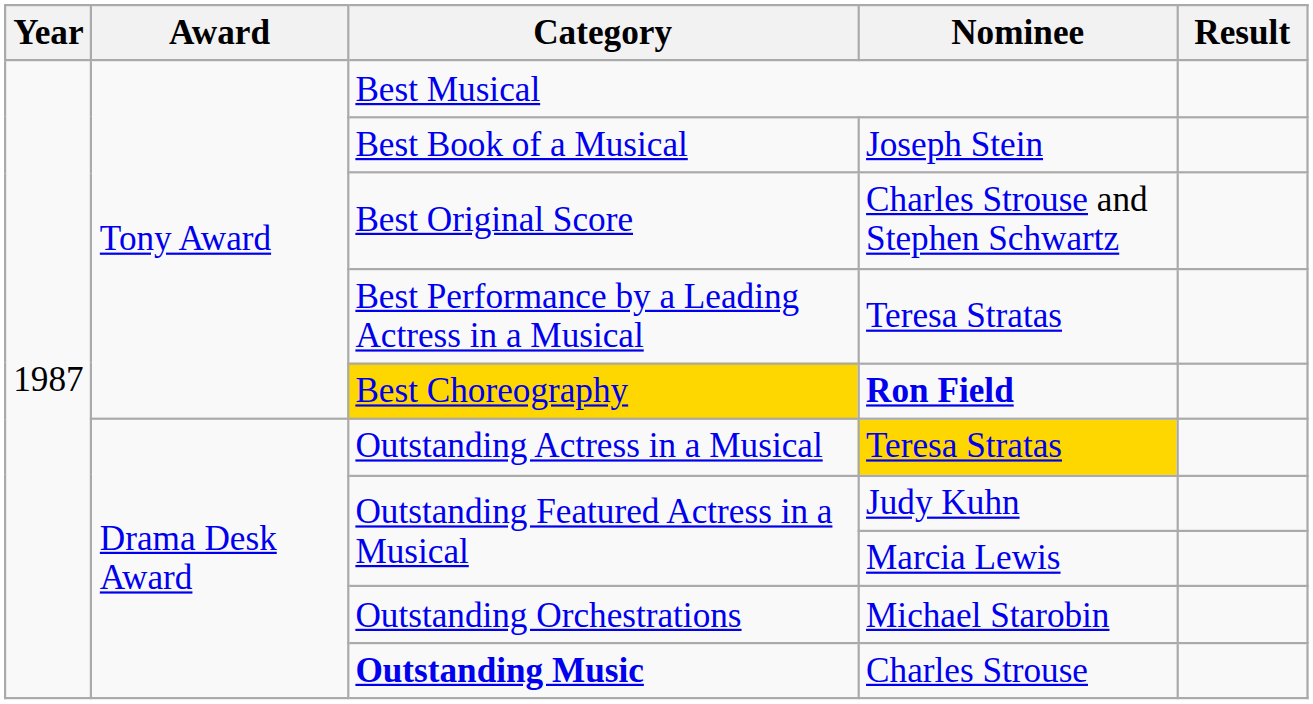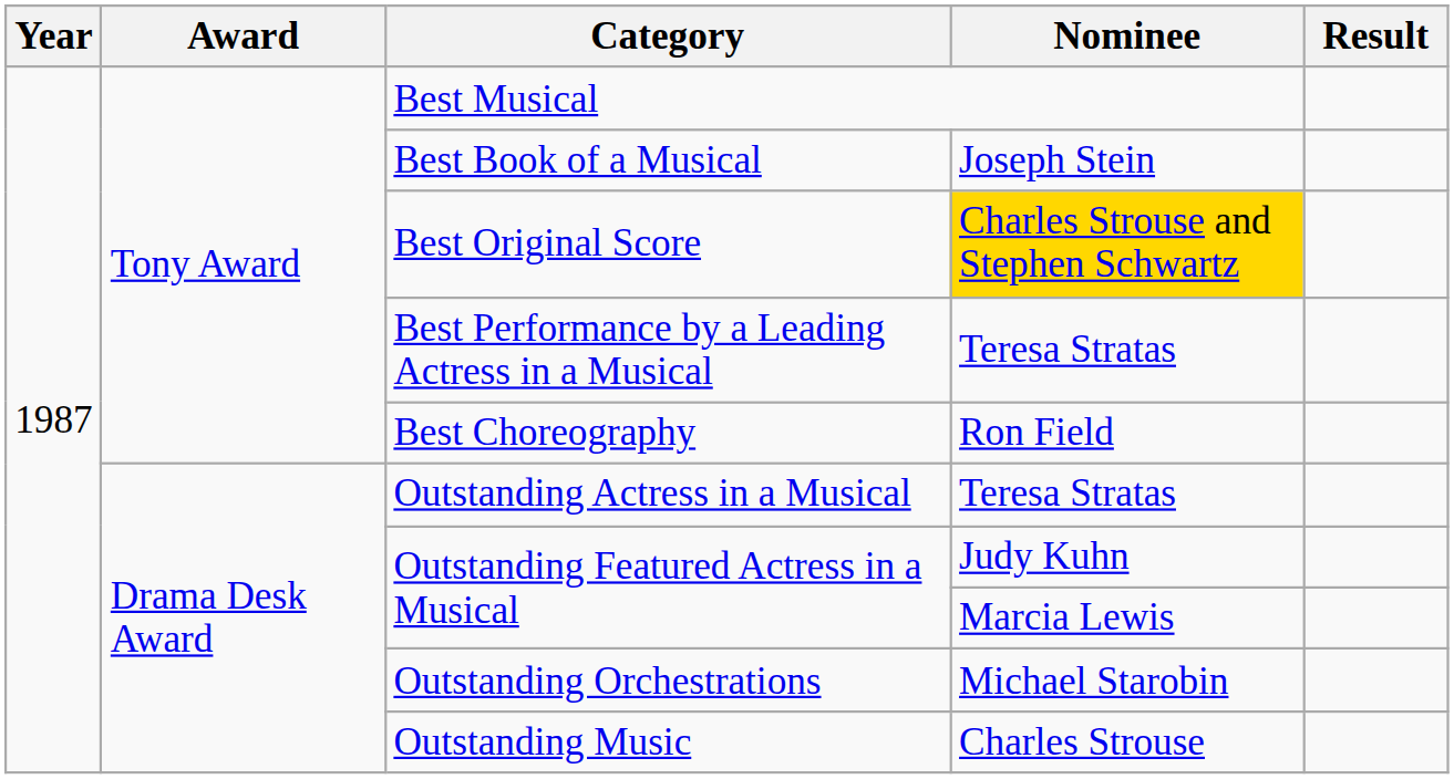Best Original Score | Nominee: no background -> gold background
Best Choreography | Category: gold background -> no background
Best Choreography | Nominee: bold -> normal
Outstanding Actress in a Musical | Nominee: gold background -> no background
Outstanding Music | Category: bold -> normal
